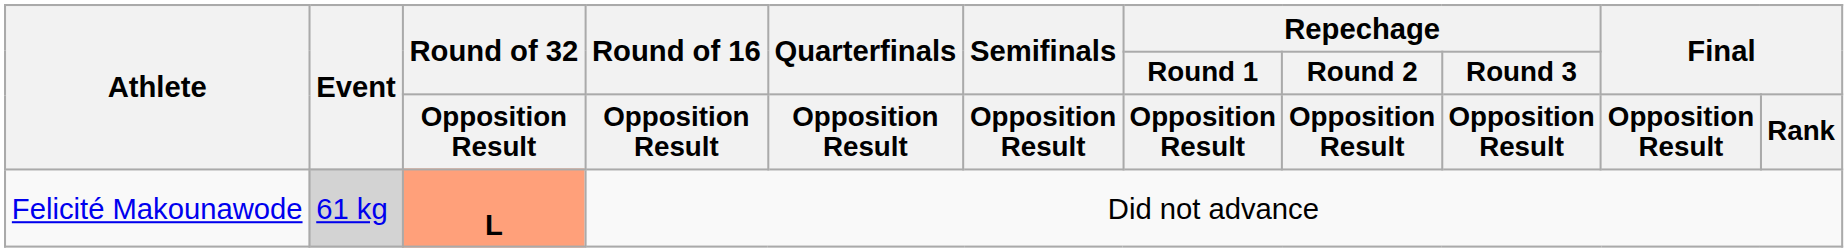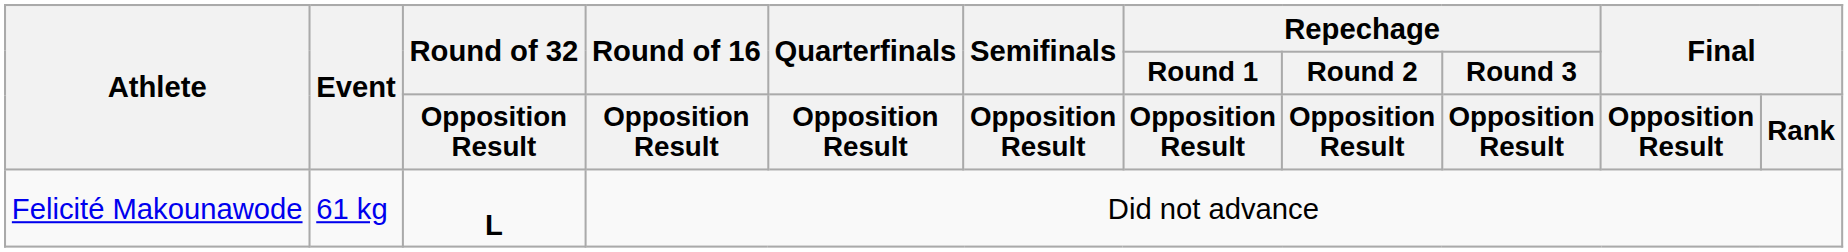Felicité Makounawode | Event: lightgrey background -> no background
Felicité Makounawode | Round of 32 / Opposition Result: lightsalmon background -> no background
